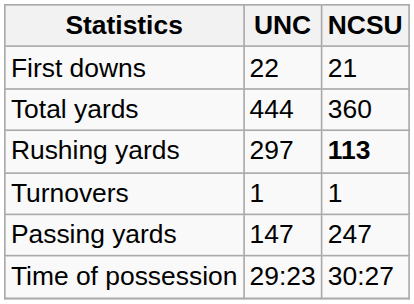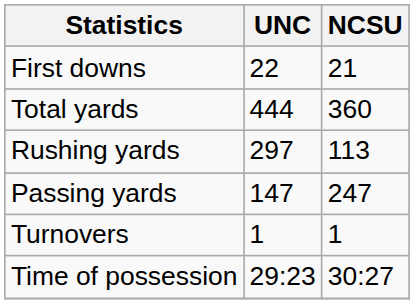Rushing yards | NCSU: bold -> normal
rows swapped: Passing yards <-> Turnovers
